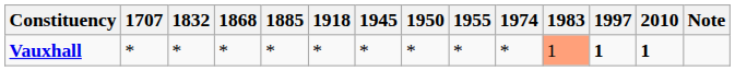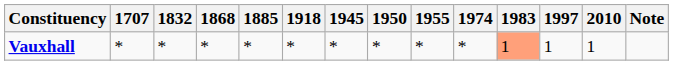Vauxhall | 1997: bold -> normal
Vauxhall | 2010: bold -> normal
